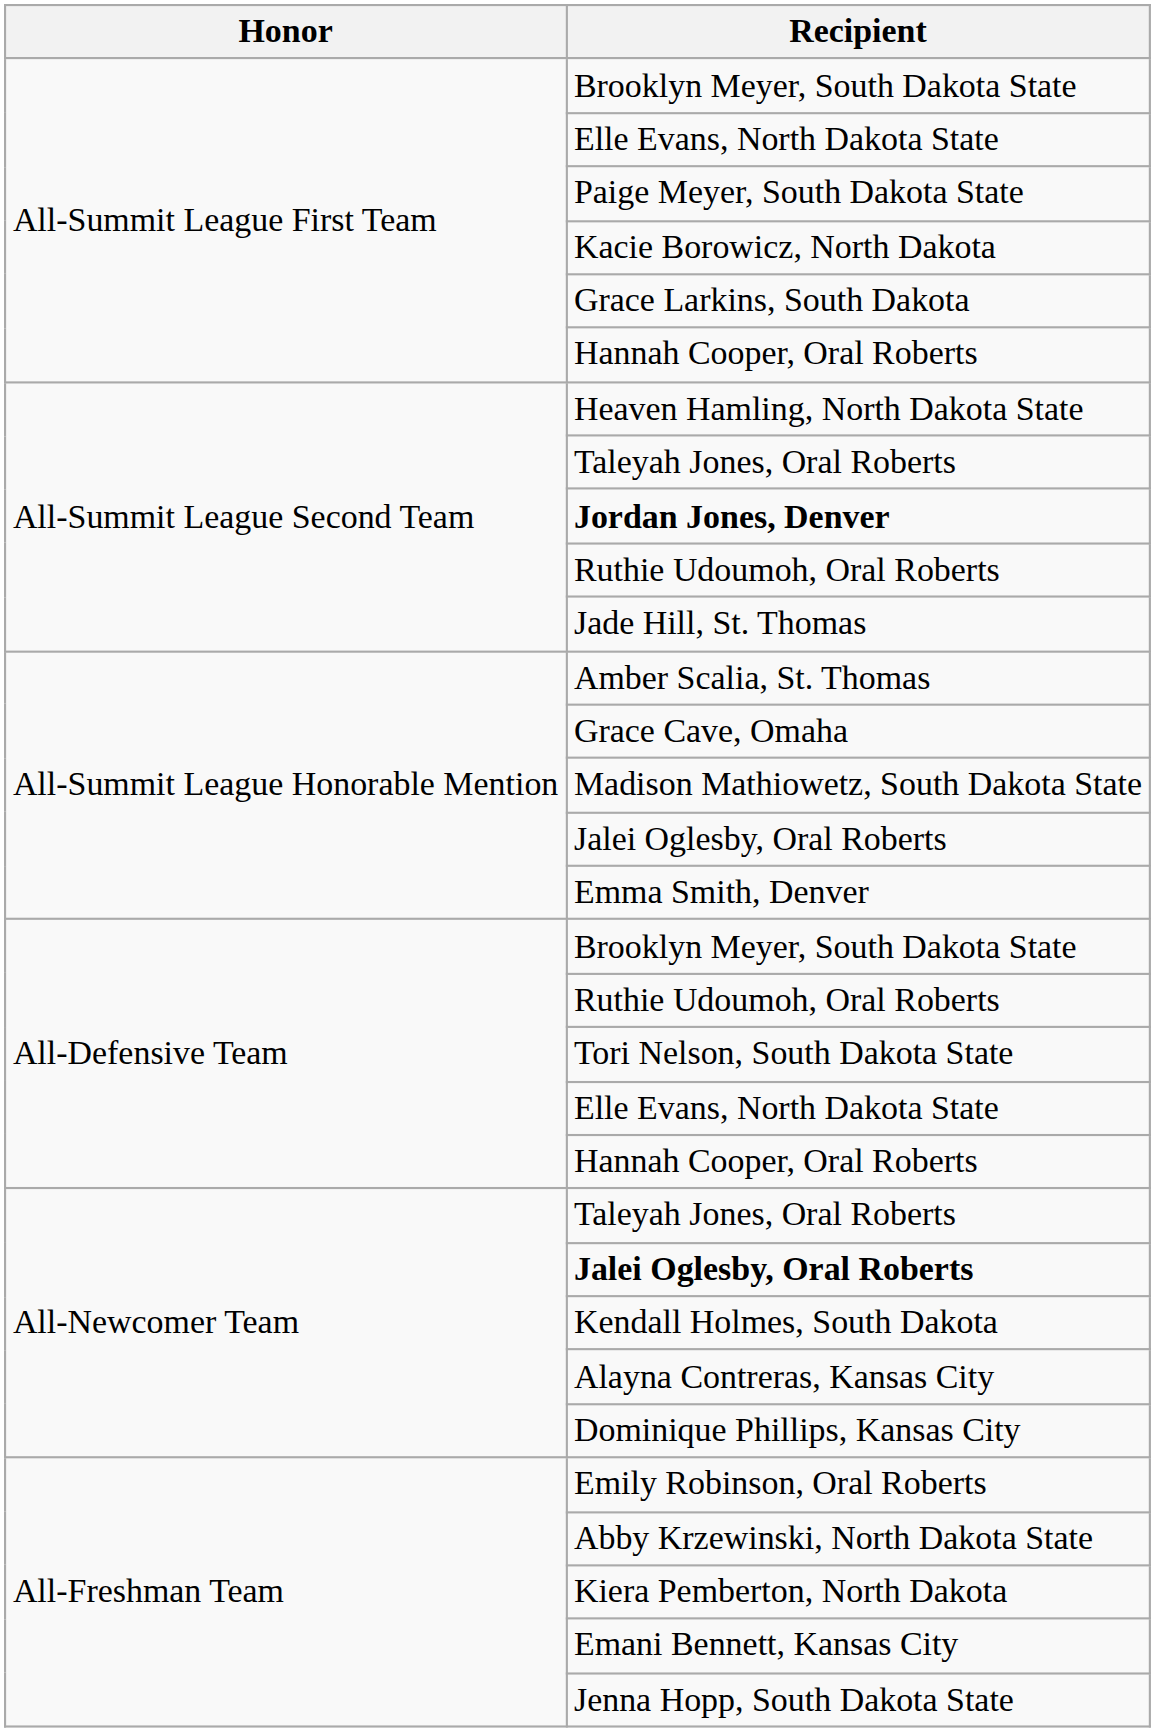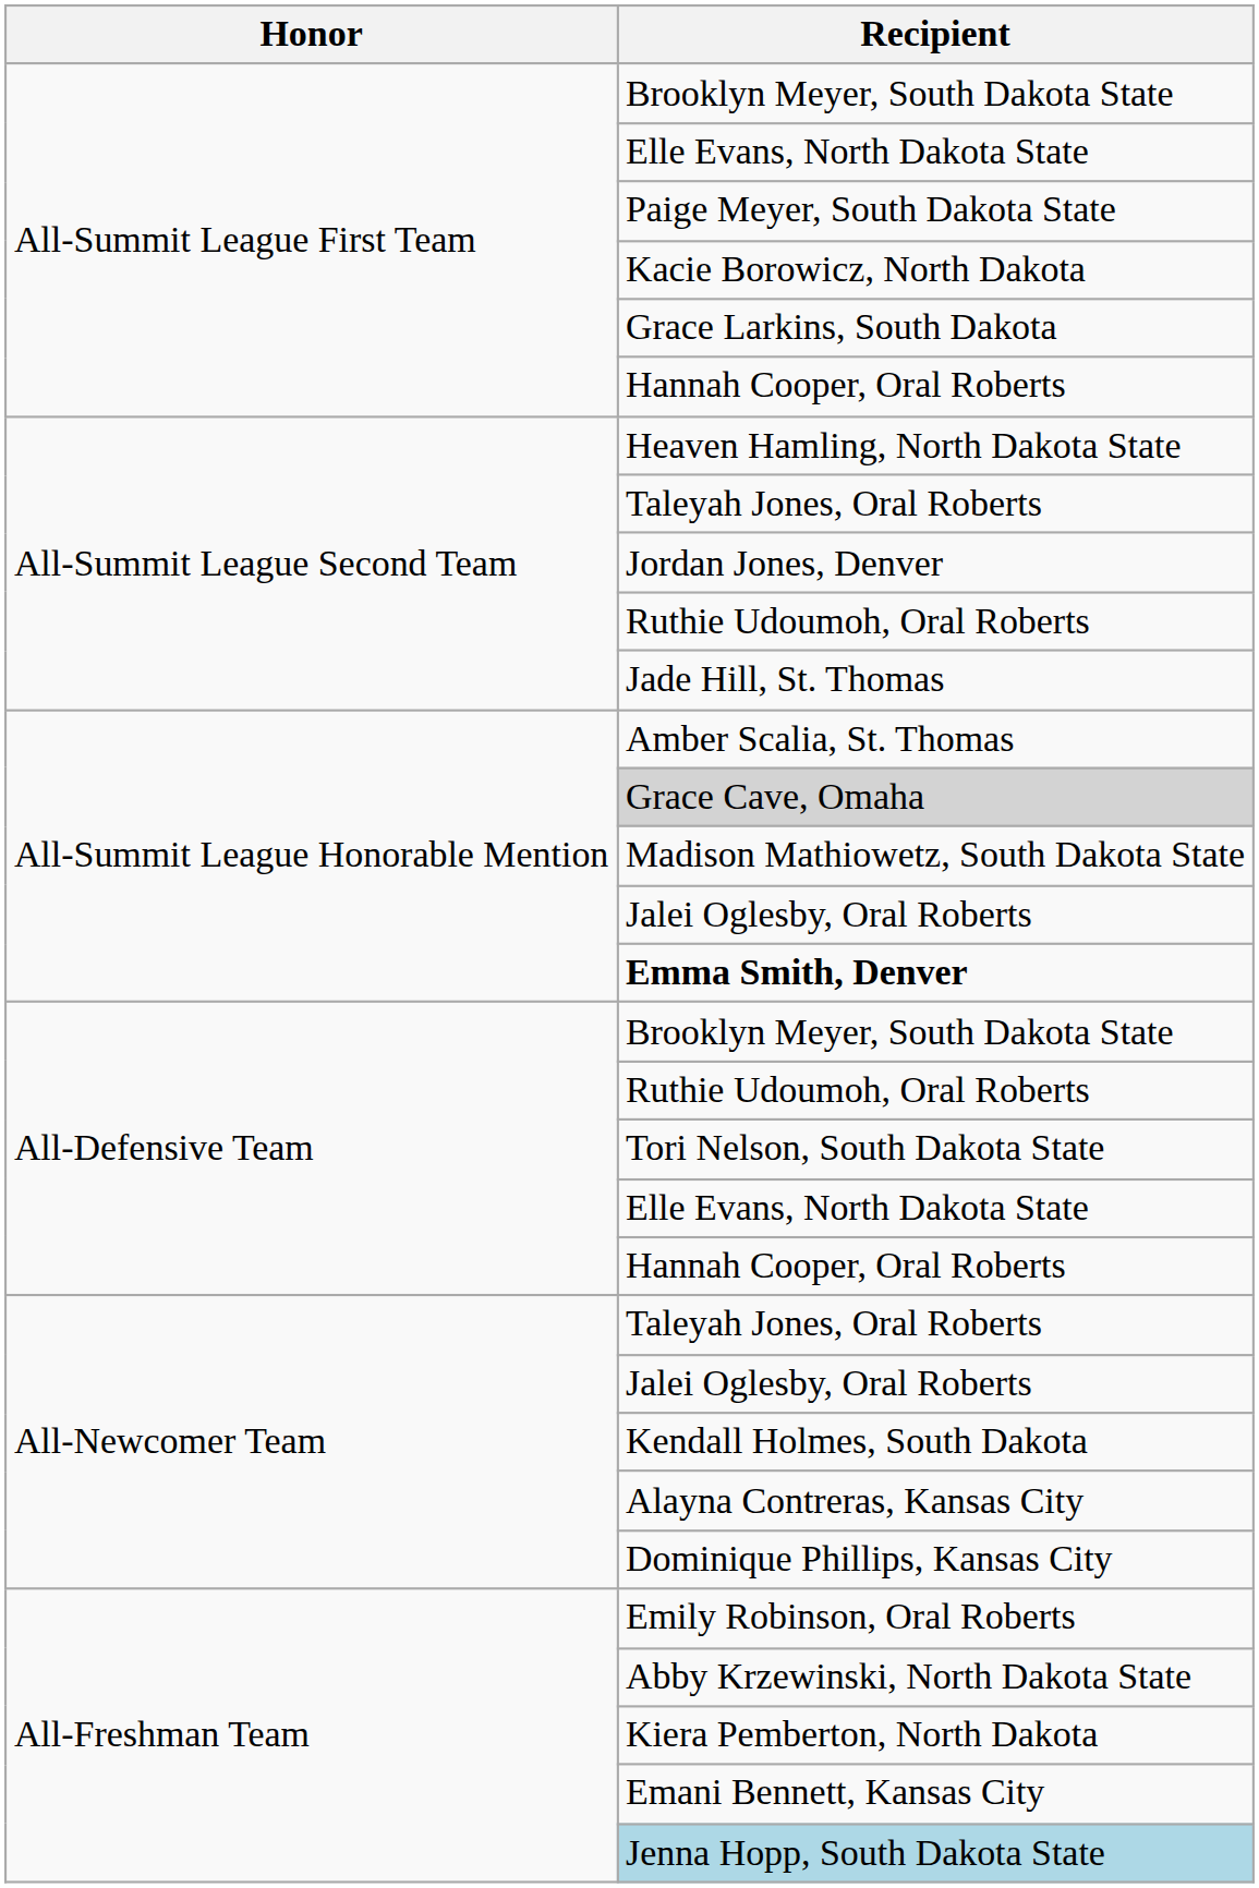row 10 | Recipient: bold -> normal
row 14 | Recipient: no background -> lightgrey background
row 17 | Recipient: normal -> bold
row 24 | Recipient: bold -> normal
row 32 | Recipient: no background -> lightblue background
